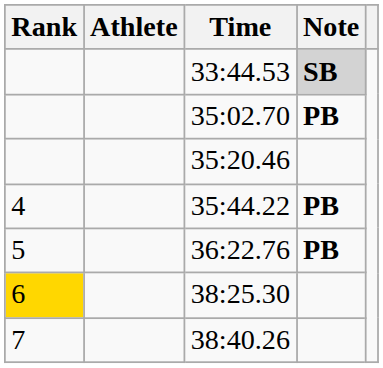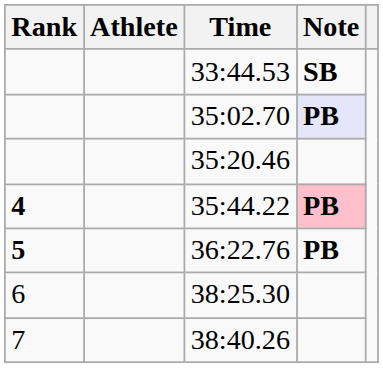33:44.53 | Note: lightgrey background -> no background
35:02.70 | Note: no background -> lavender background
35:44.22 | Rank: normal -> bold
35:44.22 | Note: no background -> pink background
36:22.76 | Rank: normal -> bold
38:25.30 | Rank: gold background -> no background
